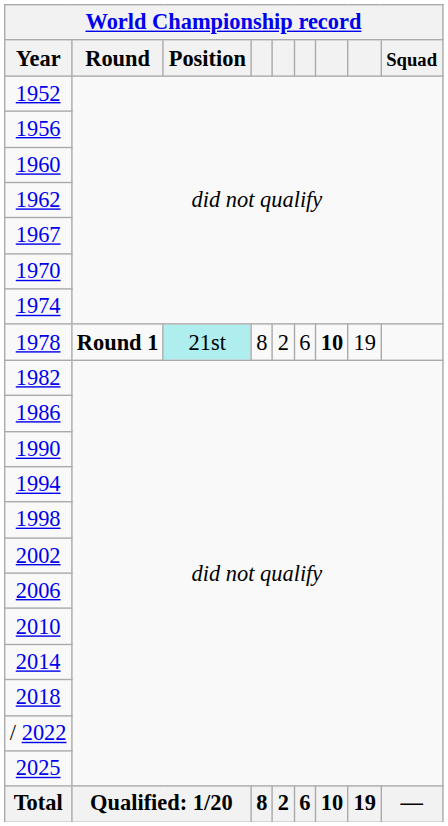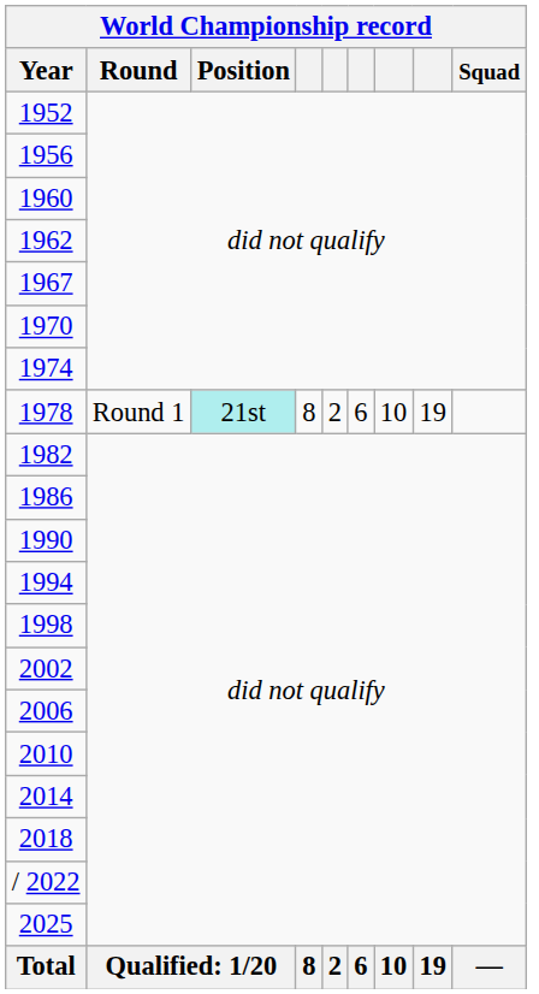1978 | World Championship record / Round: bold -> normal
1978 | column 7: bold -> normal
